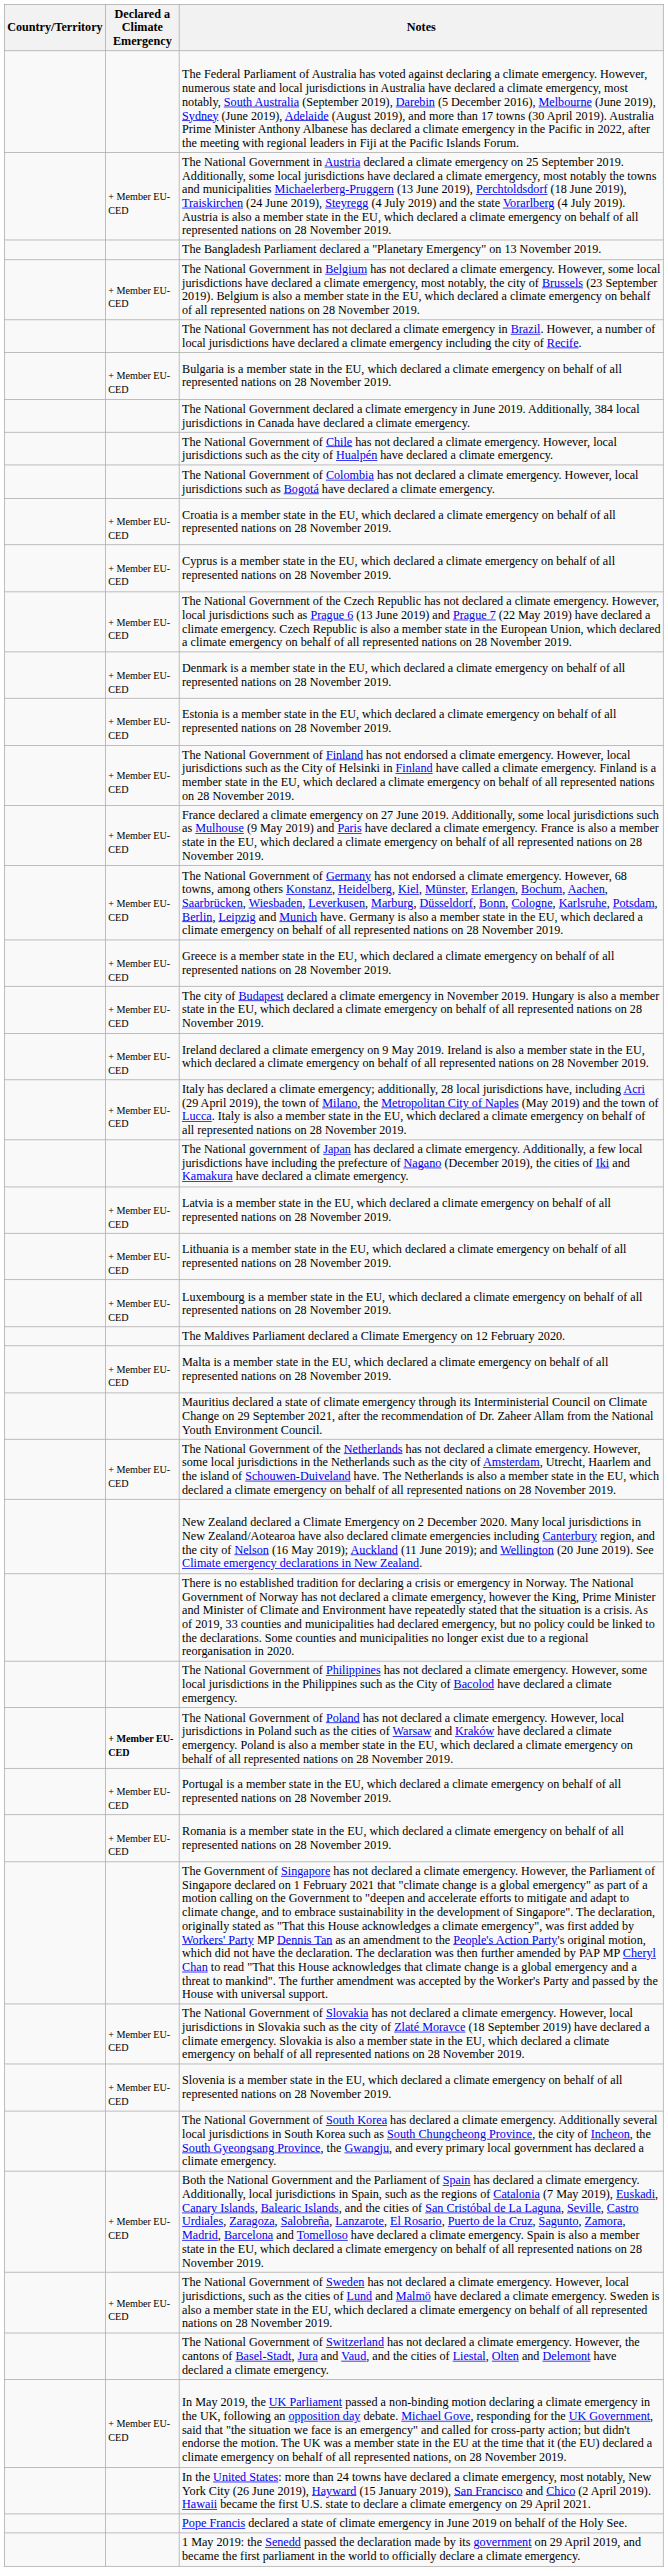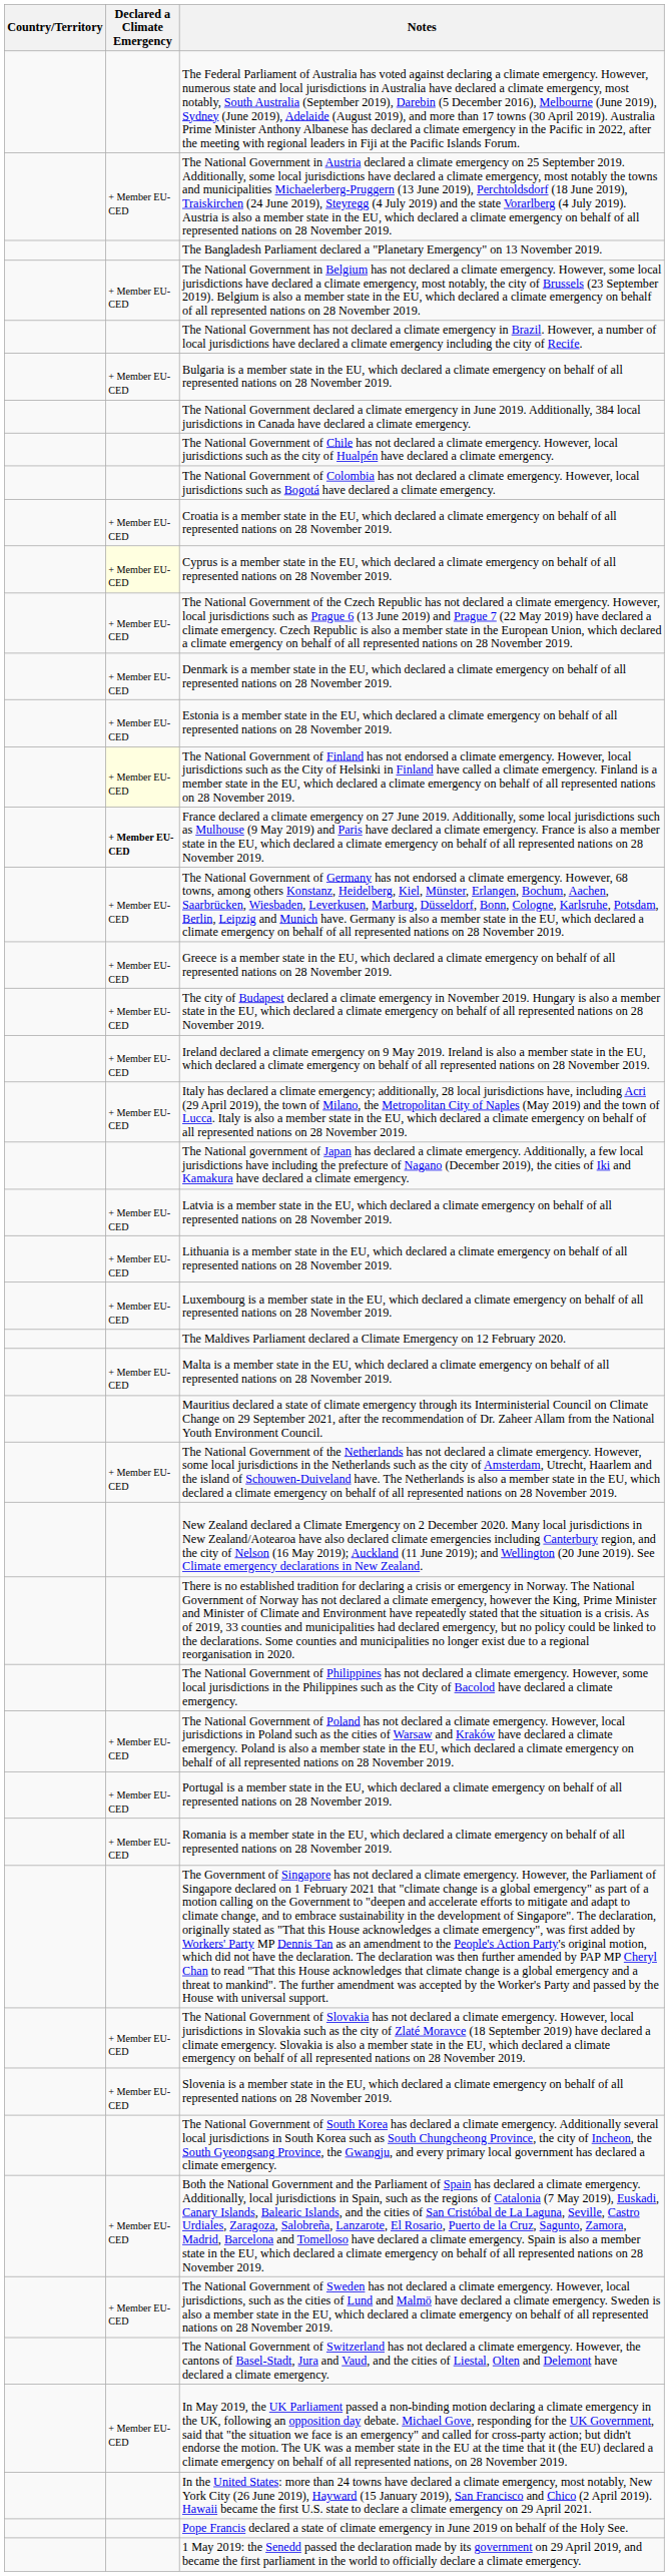row 12 | Declared a Climate Emergency: no background -> lightyellow background
row 16 | Declared a Climate Emergency: no background -> lightyellow background
row 17 | Declared a Climate Emergency: normal -> bold
row 34 | Declared a Climate Emergency: bold -> normal
